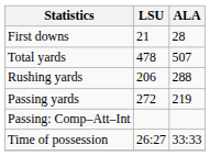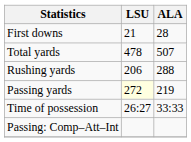Passing yards | LSU: no background -> lightyellow background
rows swapped: Passing: Comp–Att–Int <-> Time of possession
